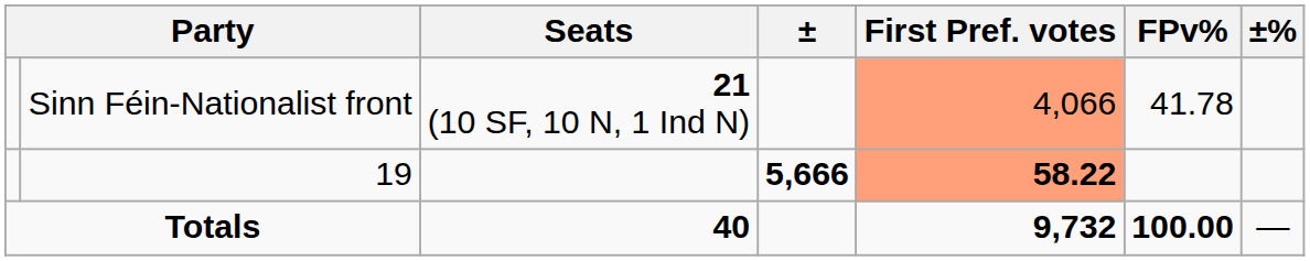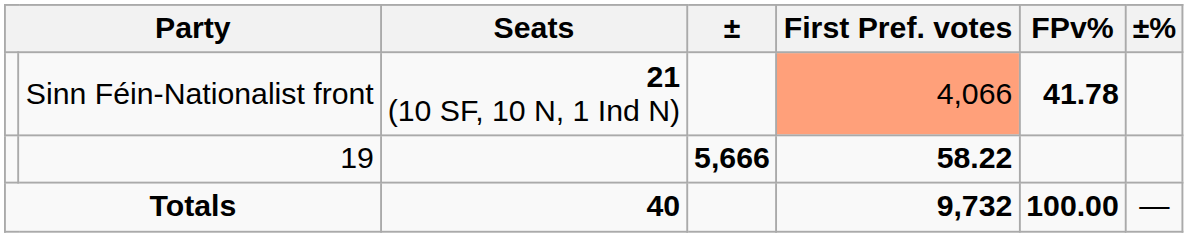Sinn Féin-Nationalist front | FPv%: normal -> bold
19 | First Pref. votes: lightsalmon background -> no background
